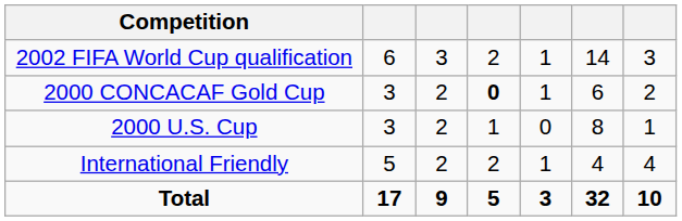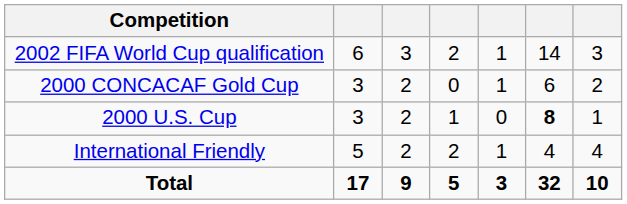2000 CONCACAF Gold Cup | column 4: bold -> normal
2000 U.S. Cup | column 6: normal -> bold
